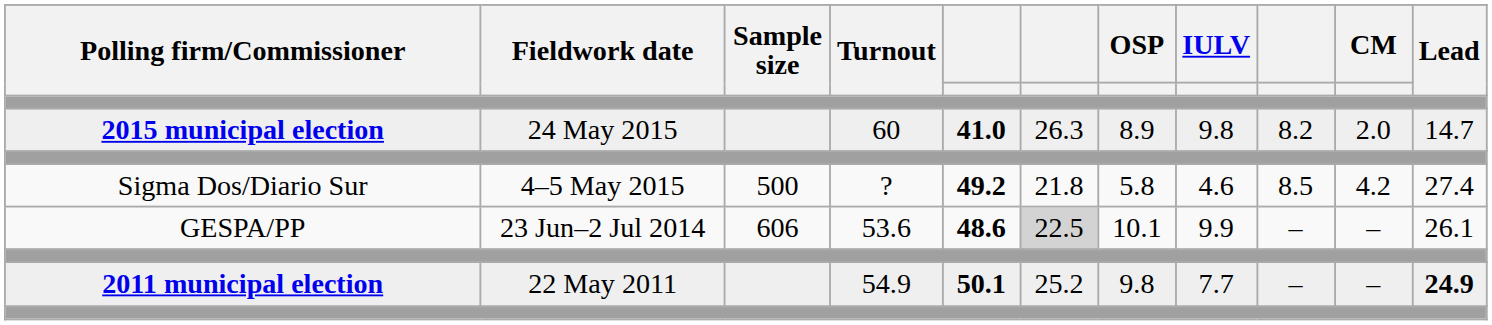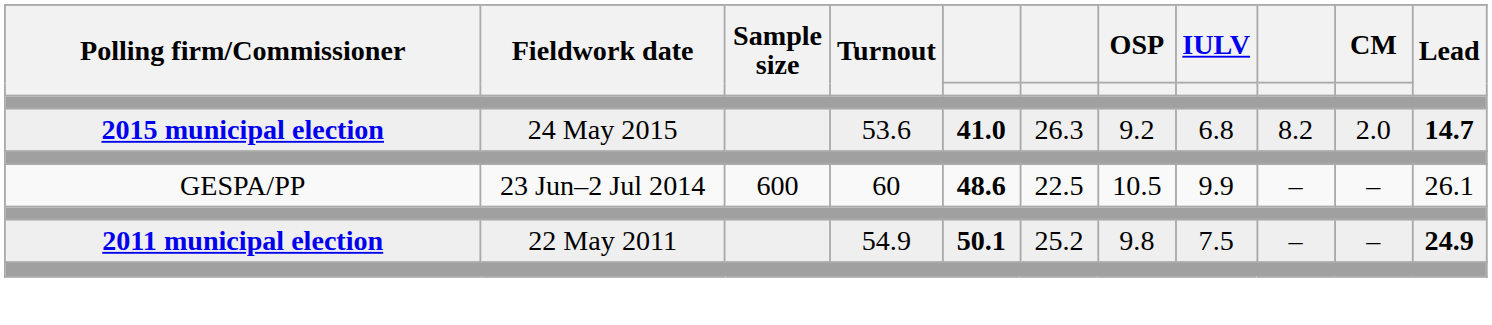2015 municipal election | Turnout: 60 -> 53.6
2015 municipal election | OSP: 8.9 -> 9.2
2015 municipal election | IULV: 9.8 -> 6.8
2015 municipal election | Lead: normal -> bold
- row: Sigma Dos/Diario Sur | 4–5 May 2015 | 500 | ? | 49.2 | 21.8 | 5.8 | 4.6 | 8.5 | 4.2 | 27.4
GESPA/PP | Sample size: 606 -> 600
GESPA/PP | Turnout: 53.6 -> 60
GESPA/PP | column 6: lightgrey background -> no background
GESPA/PP | OSP: 10.1 -> 10.5
2011 municipal election | IULV: 7.7 -> 7.5
